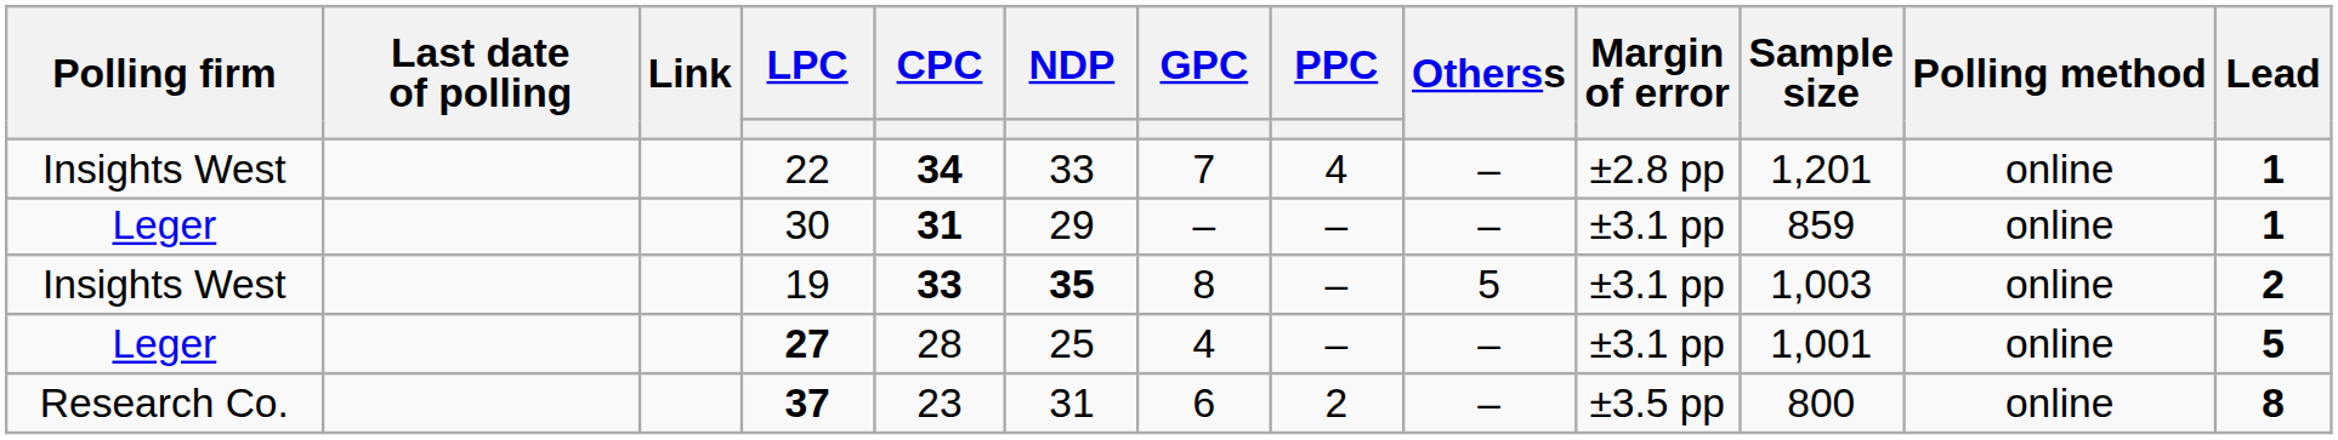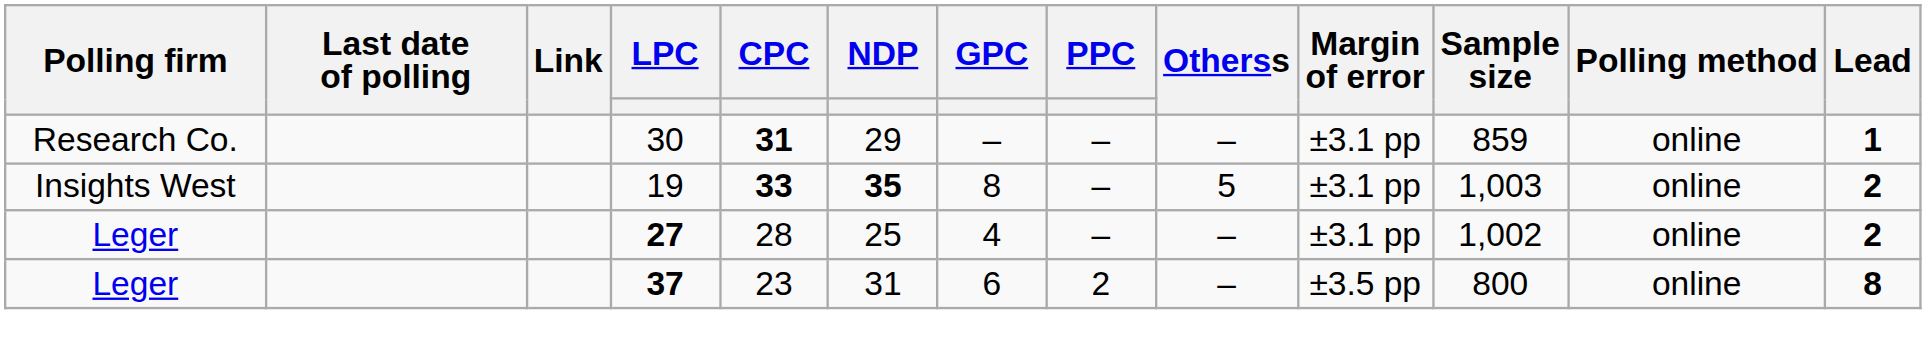- row: Insights West | 22 | 34 | 33 | 7 | 4 | – | ±2.8 pp | 1,201 | online | 1
30 | Polling firm: Leger -> Research Co.
27 | Sample size: 1,001 -> 1,002
27 | Lead: 5 -> 2
37 | Polling firm: Research Co. -> Leger
